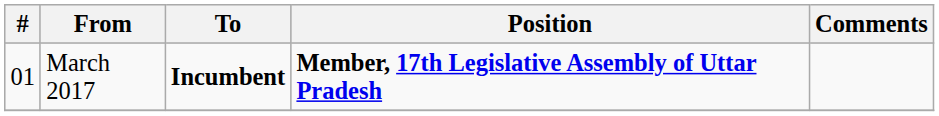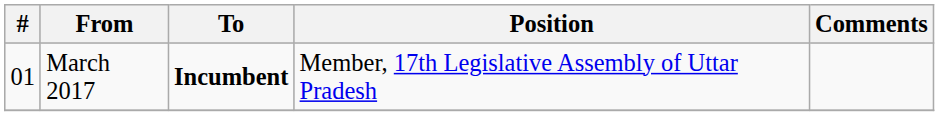March 2017 | Position: bold -> normal
